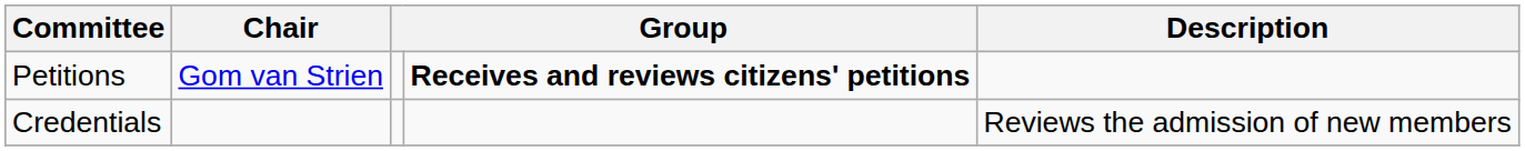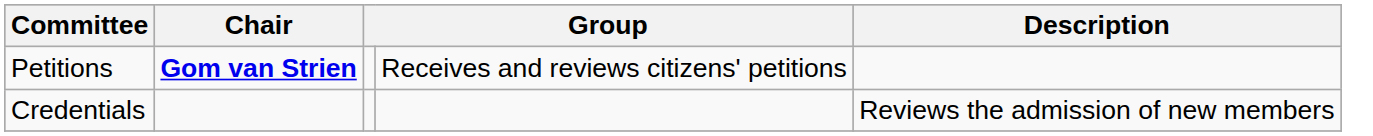Petitions | Chair: normal -> bold
Petitions | column 4: bold -> normal
